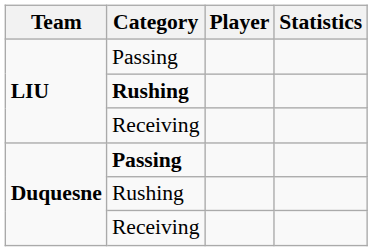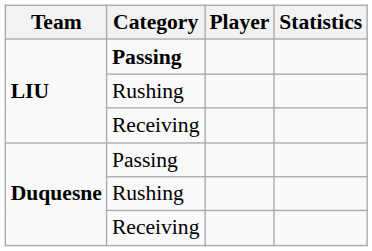LIU / Passing | Category: normal -> bold
LIU / Rushing | Category: bold -> normal
Duquesne / Passing | Category: bold -> normal
